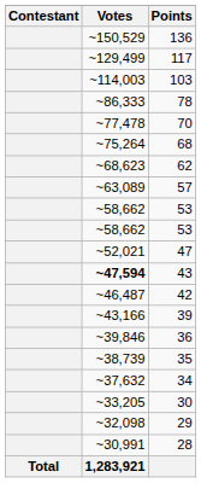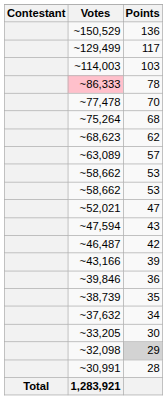~86,333 | Votes: no background -> pink background
~47,594 | Votes: bold -> normal
~32,098 | Points: no background -> lightgrey background
